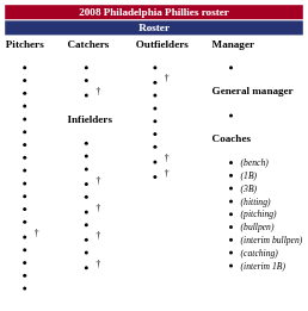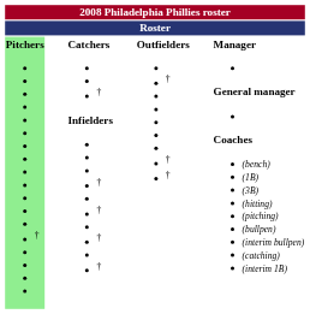Pitchers † | column 1: no background -> lightgreen background
